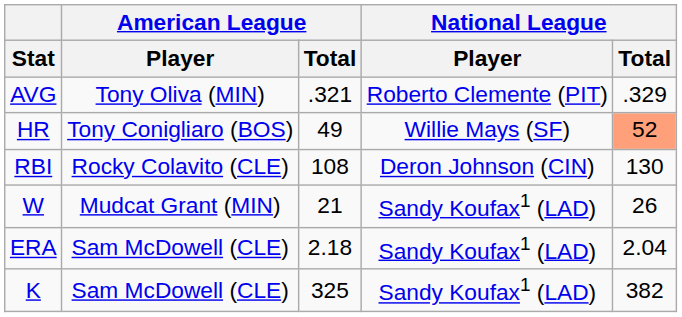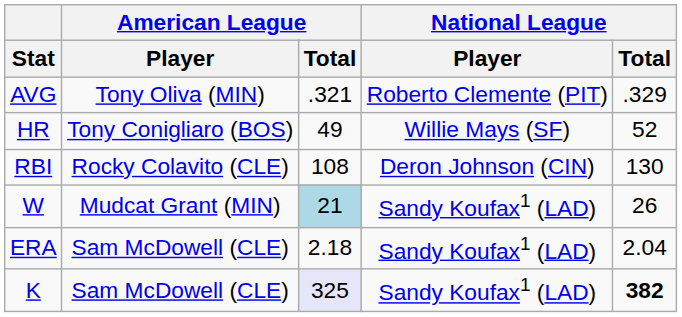HR | National League / Total: lightsalmon background -> no background
W | American League / Total: no background -> lightblue background
K | American League / Total: no background -> lavender background
K | National League / Total: normal -> bold
